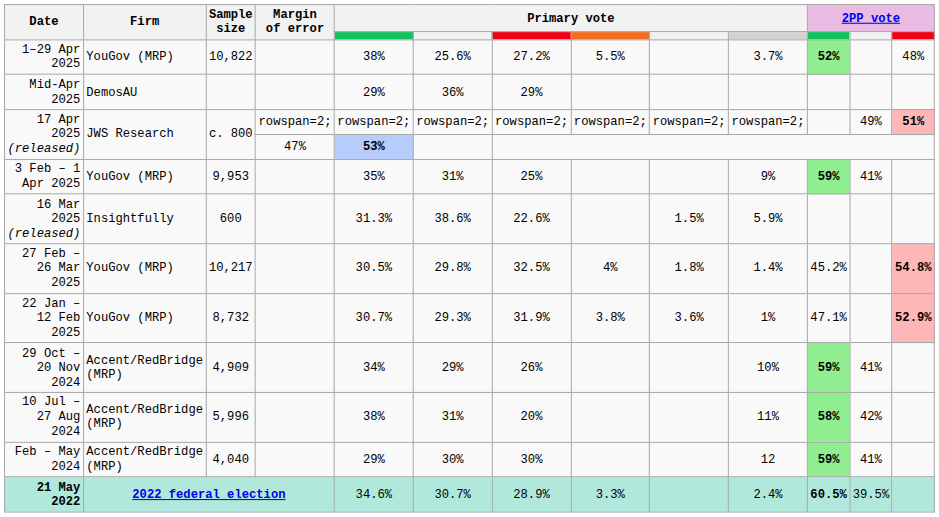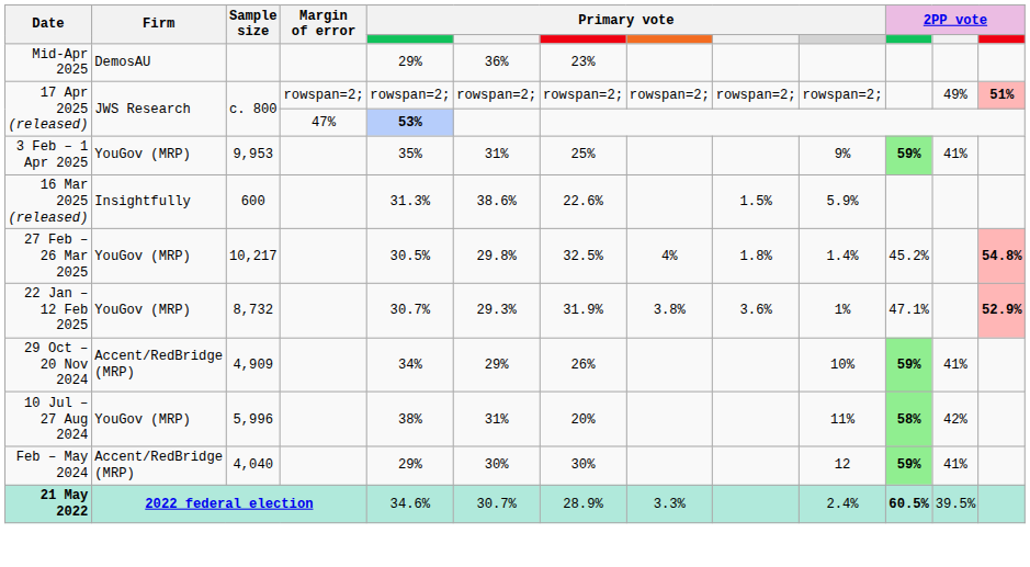- row: 1–29 Apr 2025 | YouGov (MRP) | 10,822 | 38% | 25.6% | 27.2% | 5.5% | 3.7% | 52% | 48%
Mid-Apr 2025 | column 7: 29% -> 23%
10 Jul – 27 Aug 2024 | Firm: Accent/RedBridge (MRP) -> YouGov (MRP)
